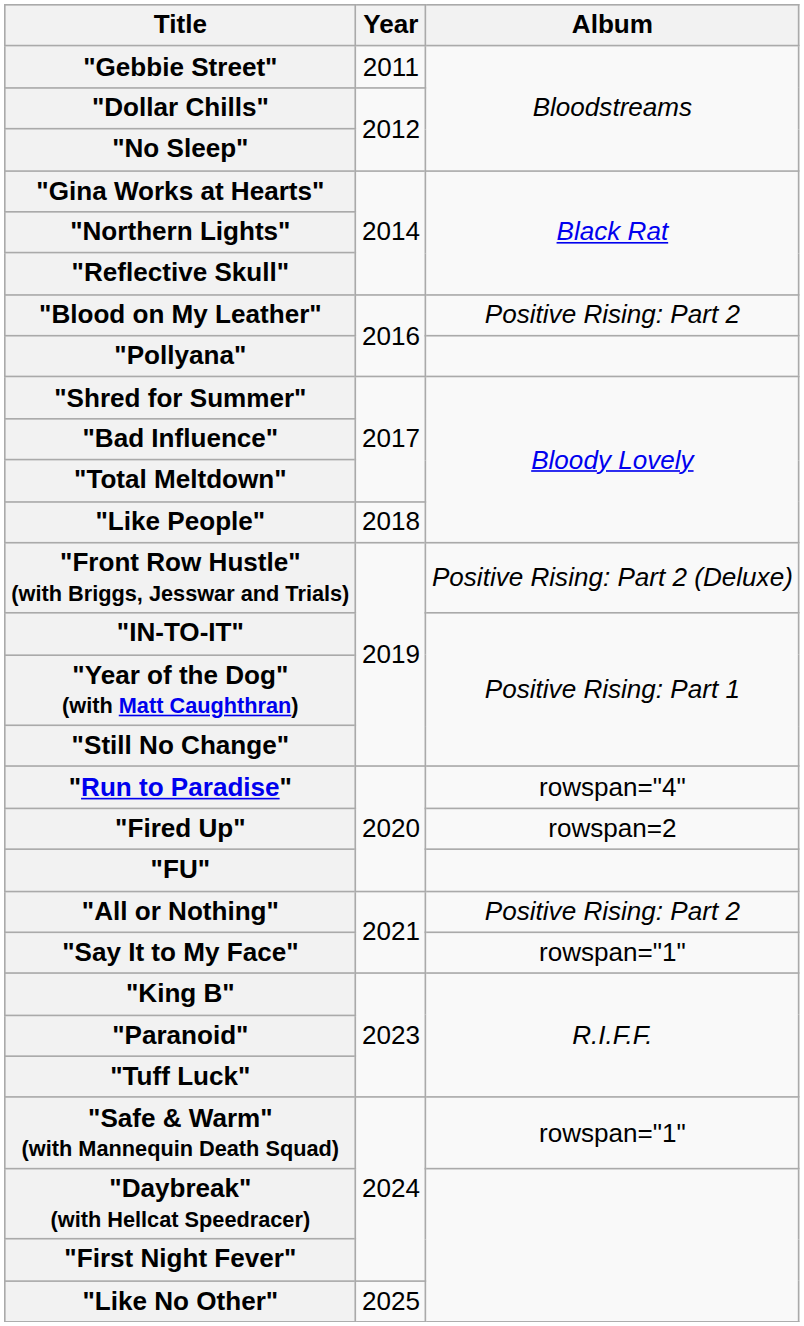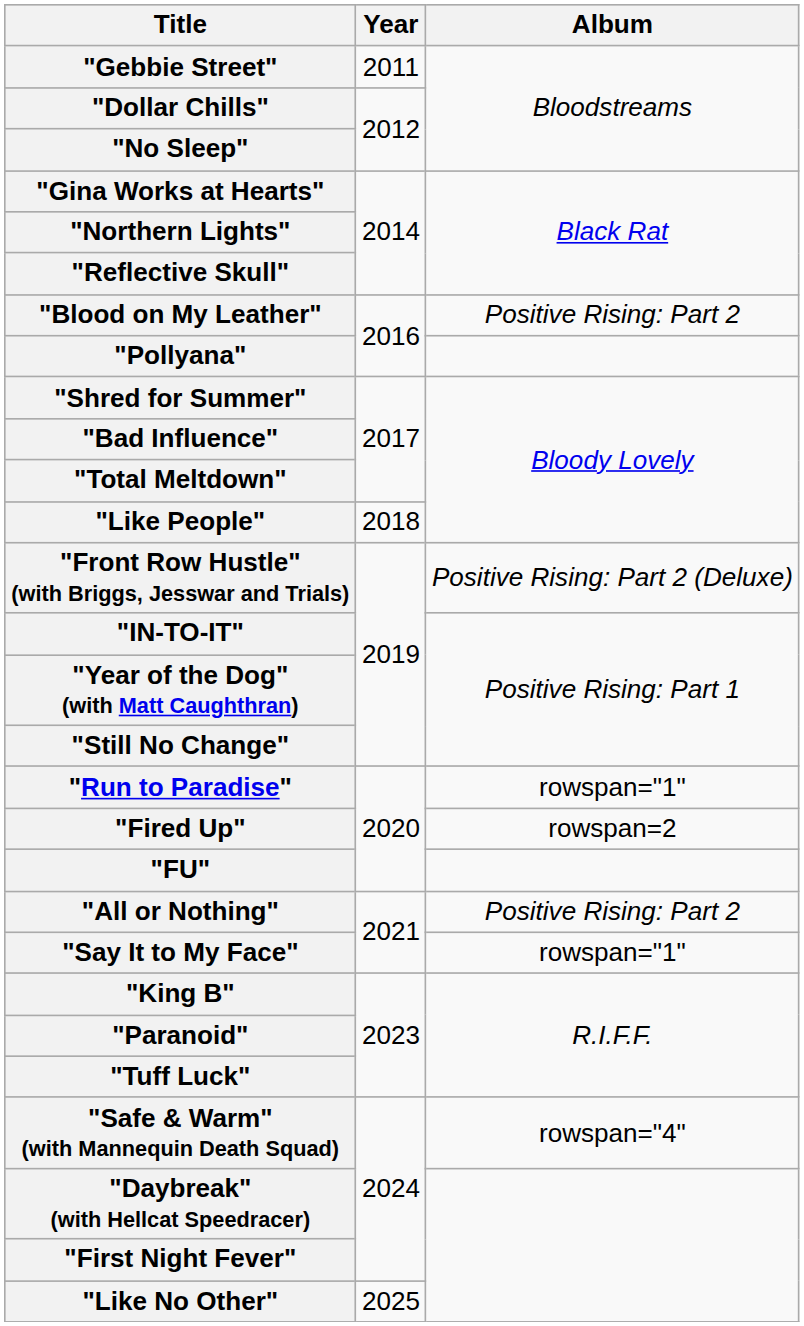"Run to Paradise" | Album: rowspan="4" -> rowspan="1"
"Safe & Warm" (with Mannequin Death Squad) | Album: rowspan="1" -> rowspan="4"
